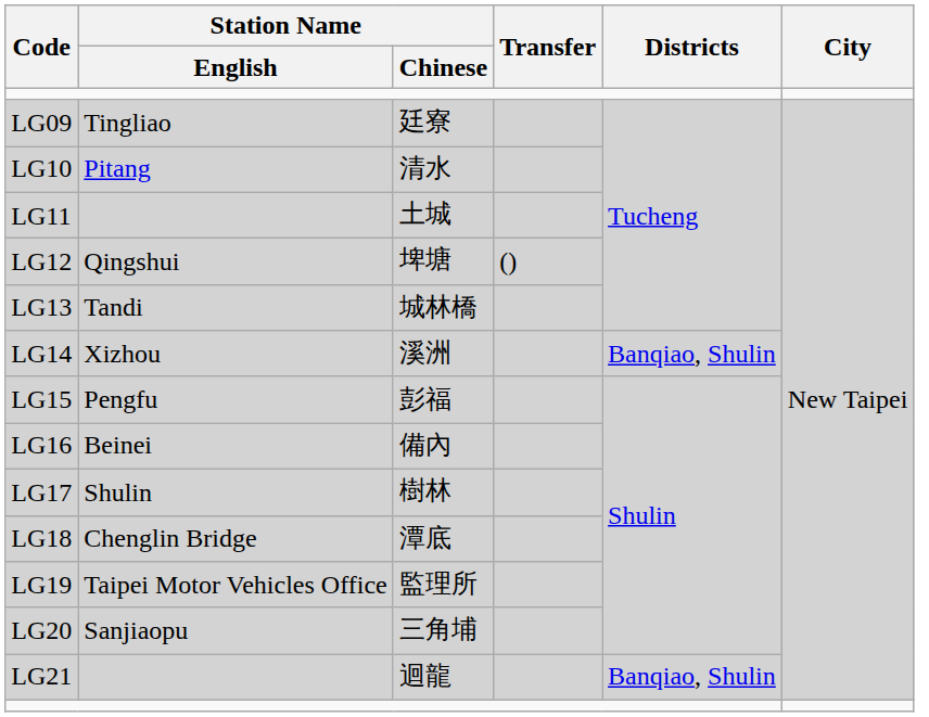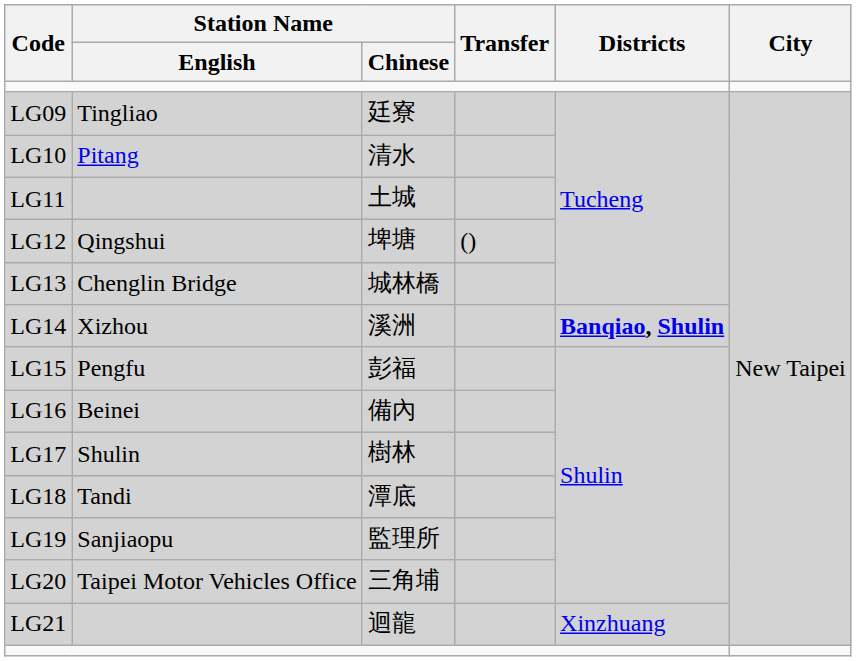LG13 | Station Name / English: Tandi -> Chenglin Bridge
LG14 | Districts: normal -> bold
LG18 | Station Name / English: Chenglin Bridge -> Tandi
LG19 | Station Name / English: Taipei Motor Vehicles Office -> Sanjiaopu
LG20 | Station Name / English: Sanjiaopu -> Taipei Motor Vehicles Office
LG21 | Districts: Banqiao, Shulin -> Xinzhuang
